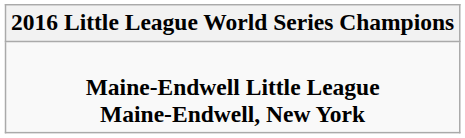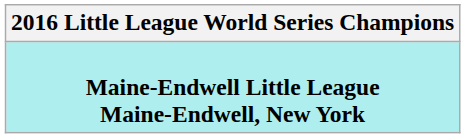row 2 | column 1: no background -> paleturquoise background
